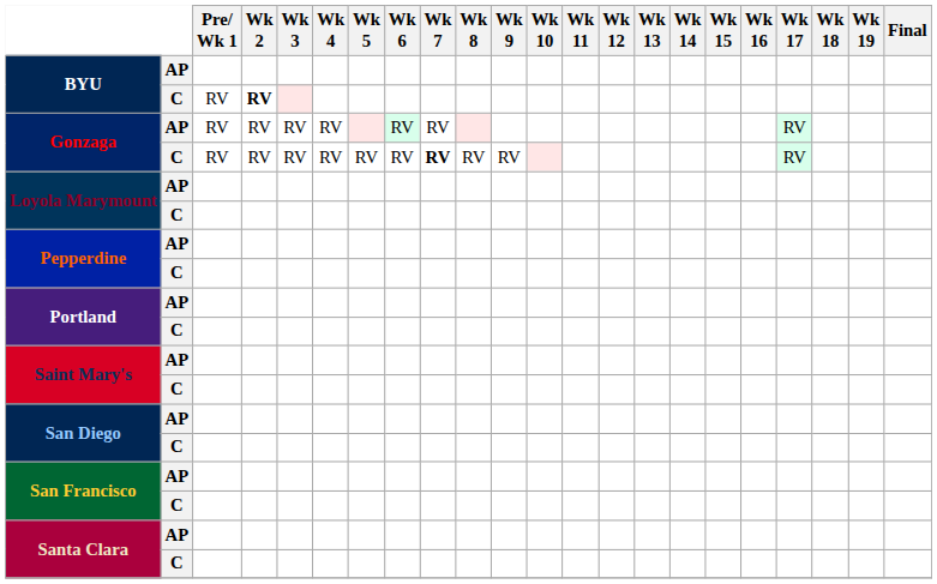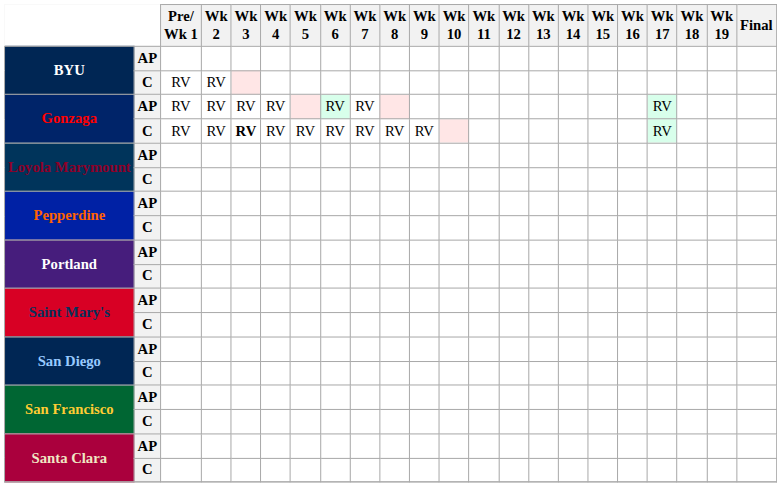BYU / C | Wk 2: bold -> normal
Gonzaga / C | Wk 3: normal -> bold
Gonzaga / C | Wk 7: bold -> normal
